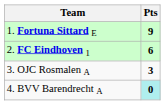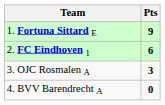4. BVV Barendrecht A | Pts: paleturquoise background -> no background
